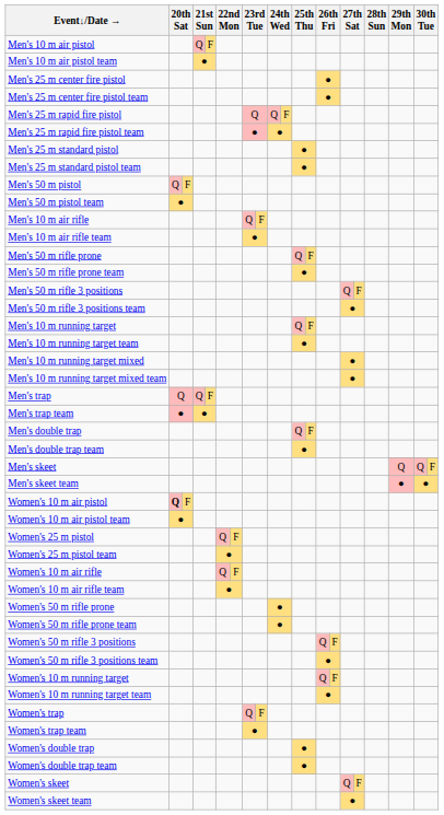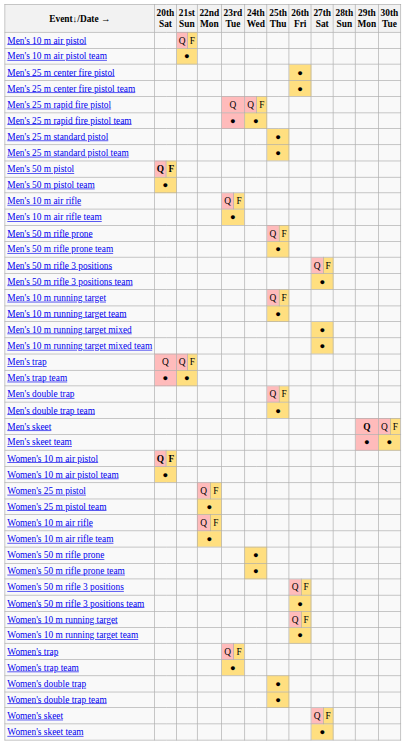Men's 50 m pistol | column 2: normal -> bold
Men's 50 m pistol | column 3: normal -> bold
Men's skeet | 29th Mon: normal -> bold
Women's 10 m air pistol | column 3: normal -> bold
